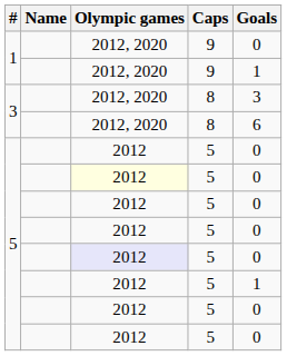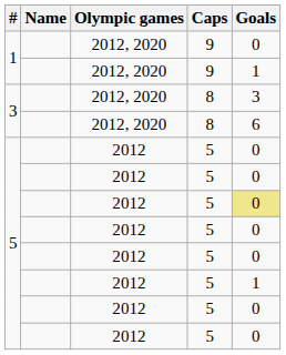row 7 | Olympic games: lightyellow background -> no background
row 8 | Goals: no background -> khaki background
row 10 | Olympic games: lavender background -> no background
